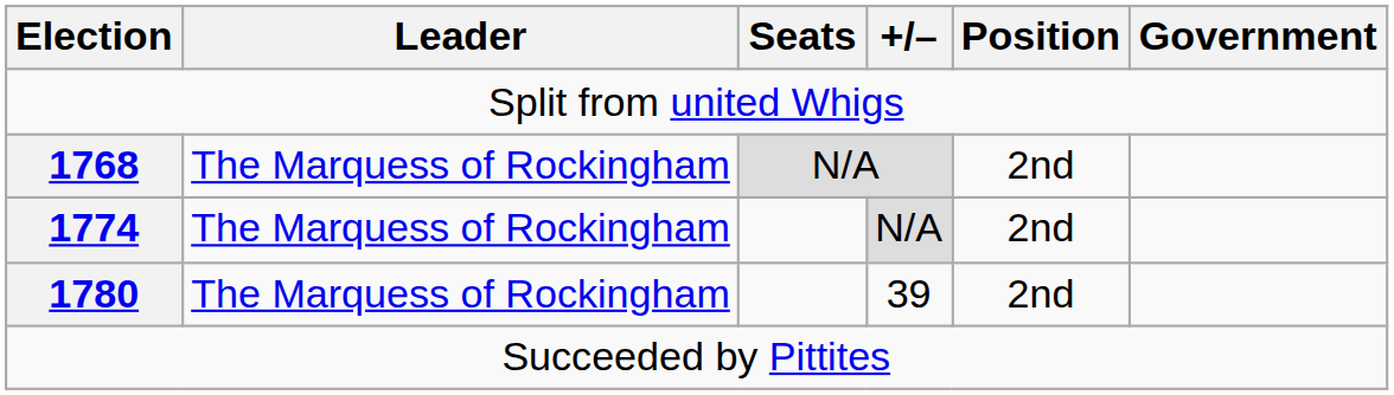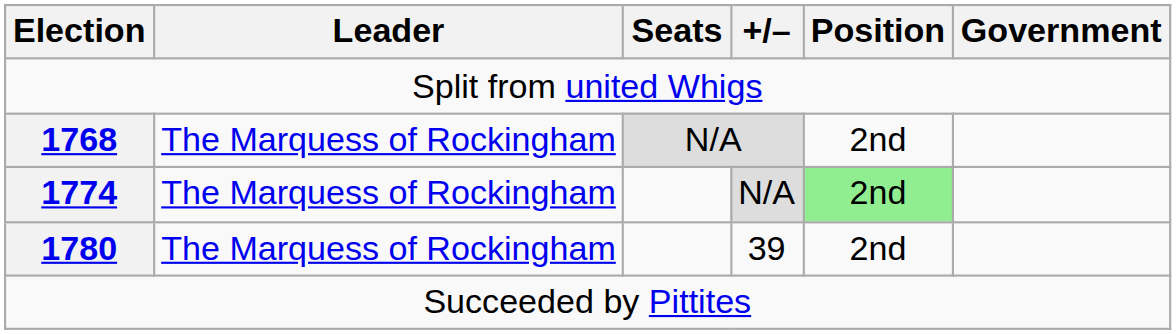1774 | Position: no background -> lightgreen background
